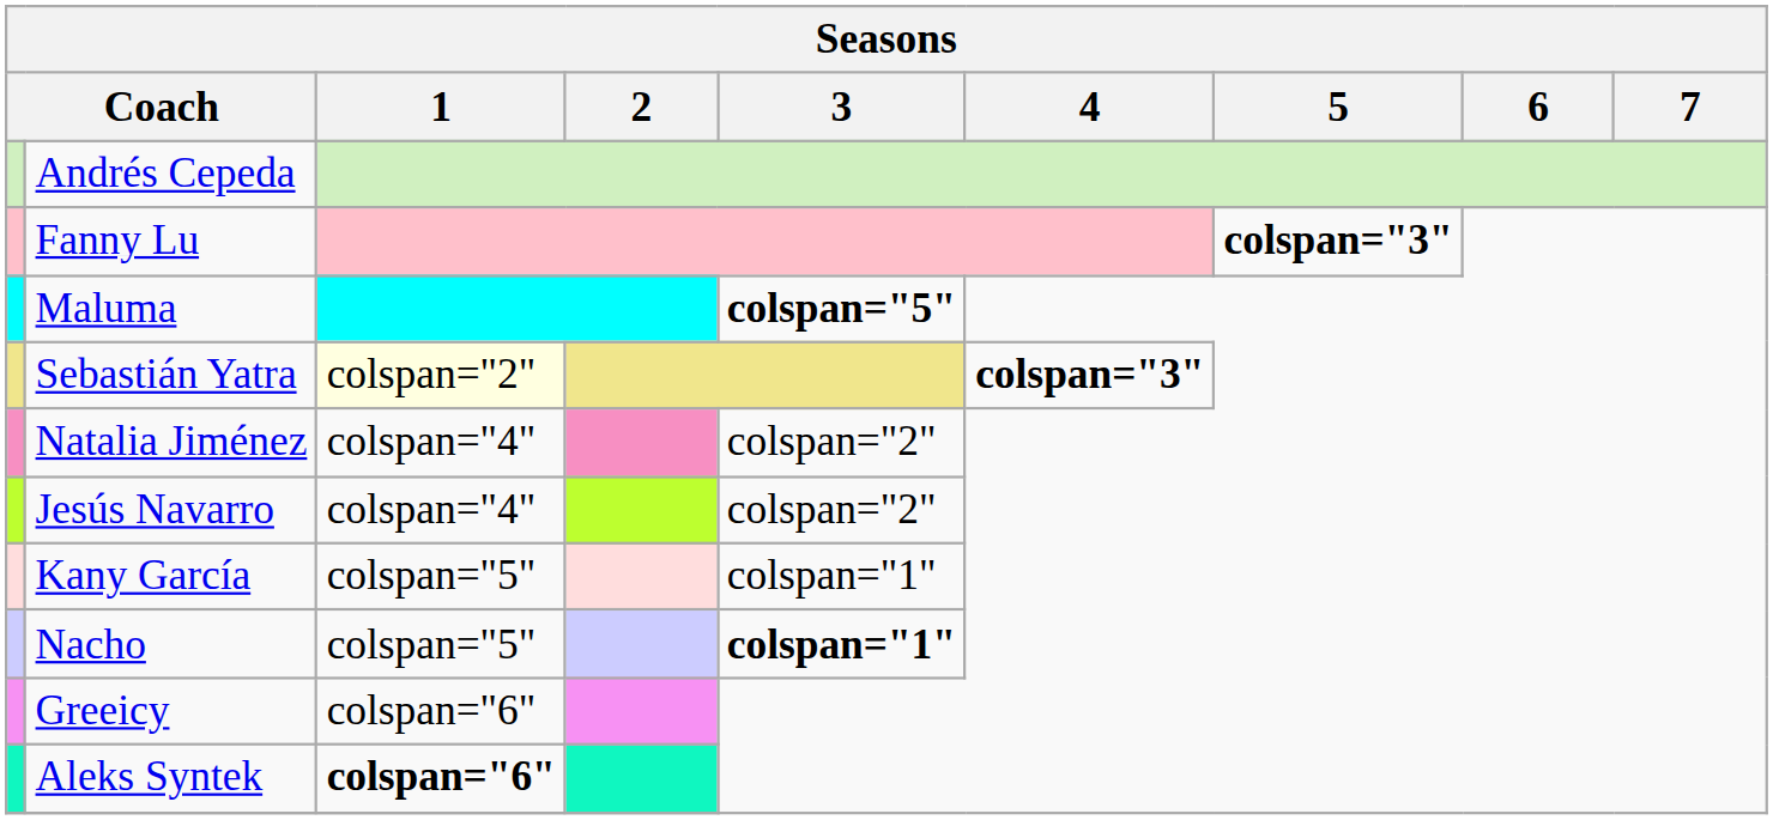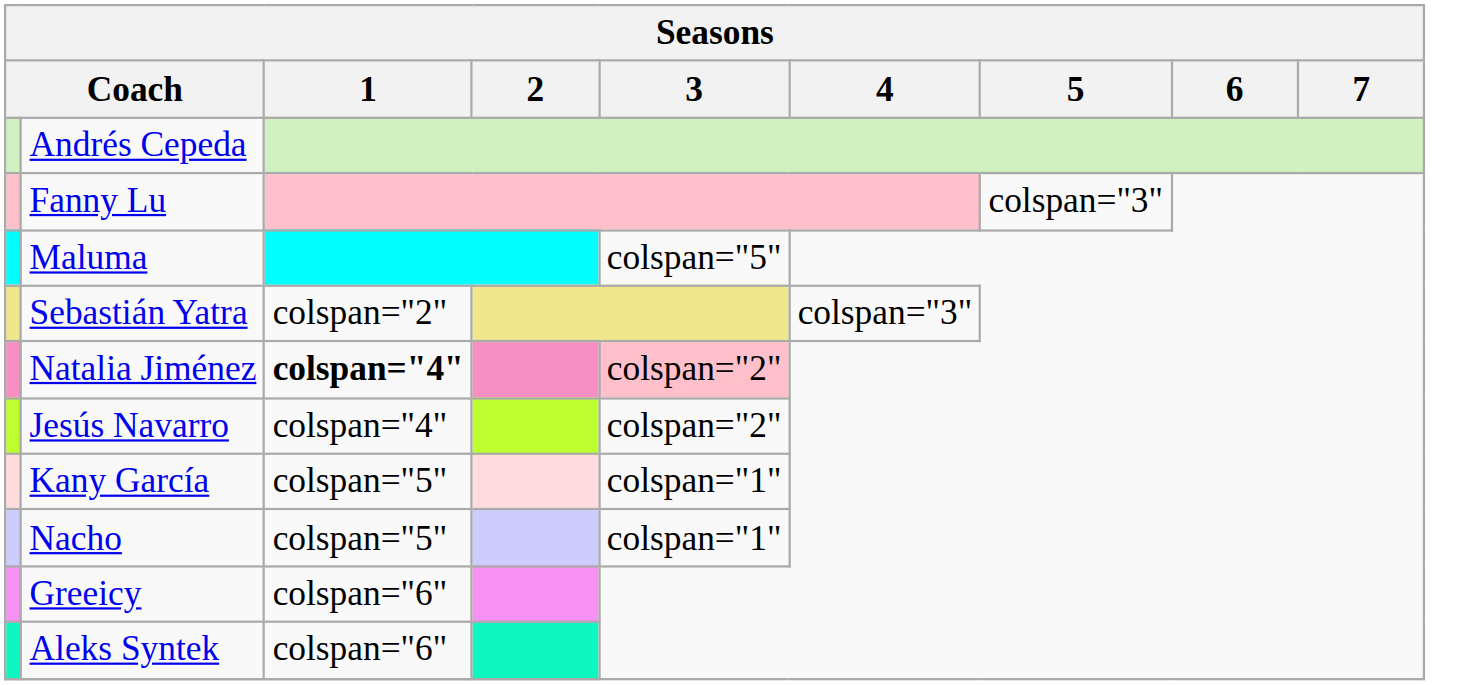Fanny Lu | 5: bold -> normal
Maluma | 3: bold -> normal
Sebastián Yatra | 1: lightyellow background -> no background
Sebastián Yatra | 4: bold -> normal
Natalia Jiménez | 1: normal -> bold
Natalia Jiménez | 3: no background -> pink background
Nacho | 3: bold -> normal
Aleks Syntek | 1: bold -> normal
